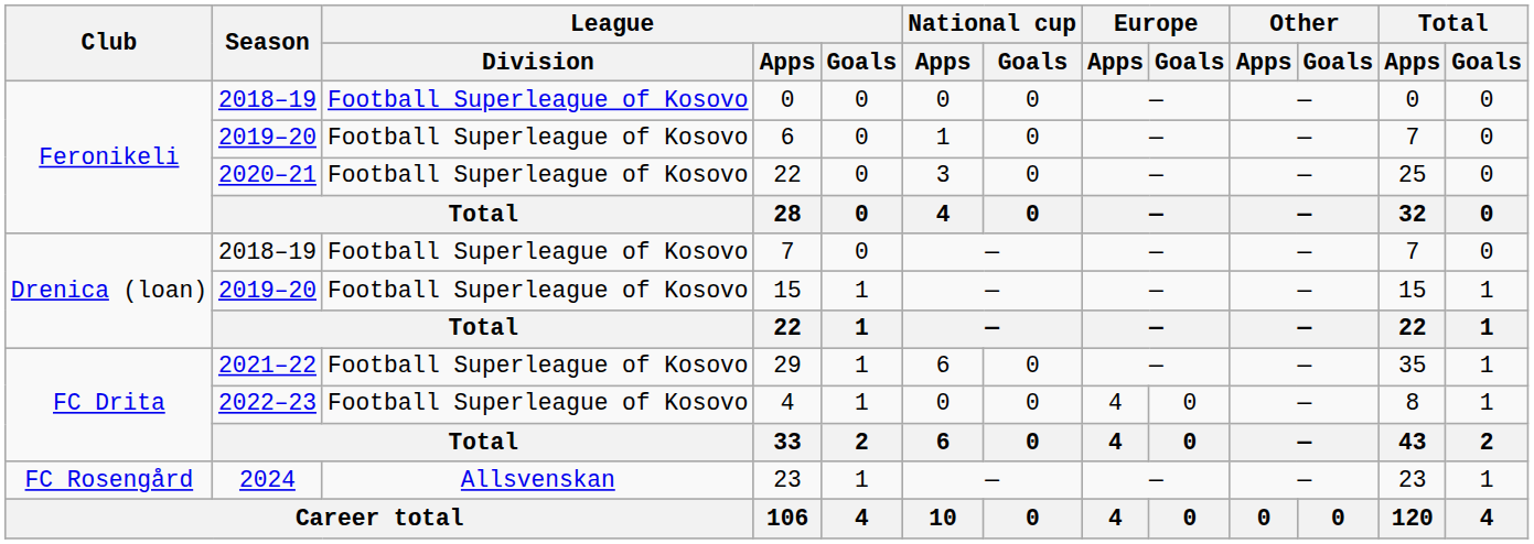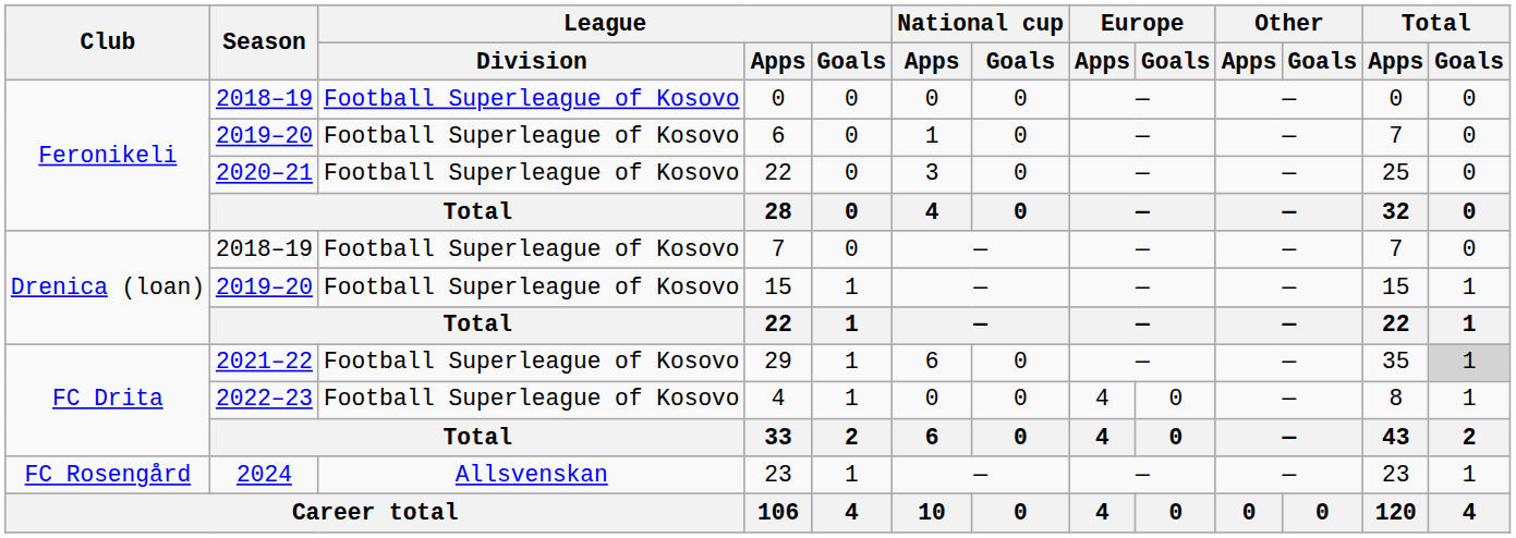29 | Total / Goals: no background -> lightgrey background
